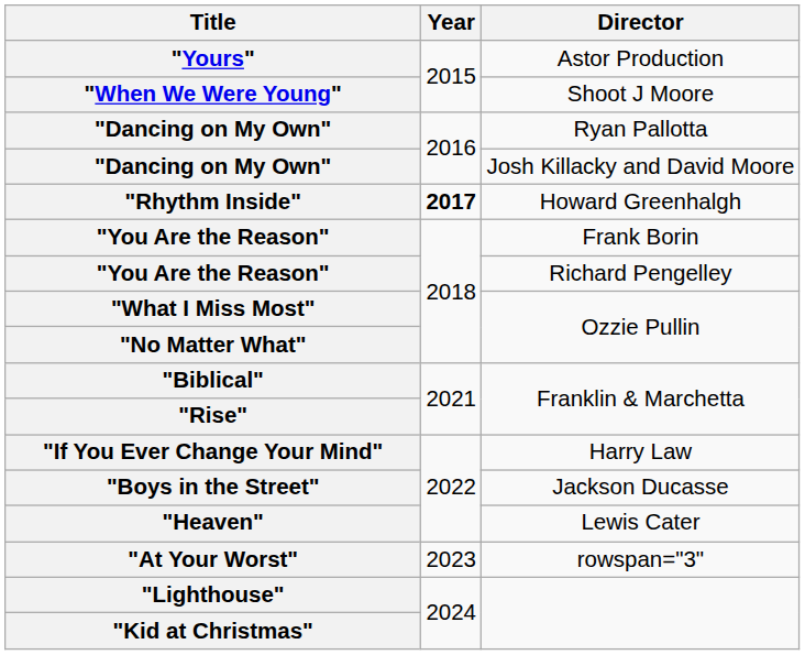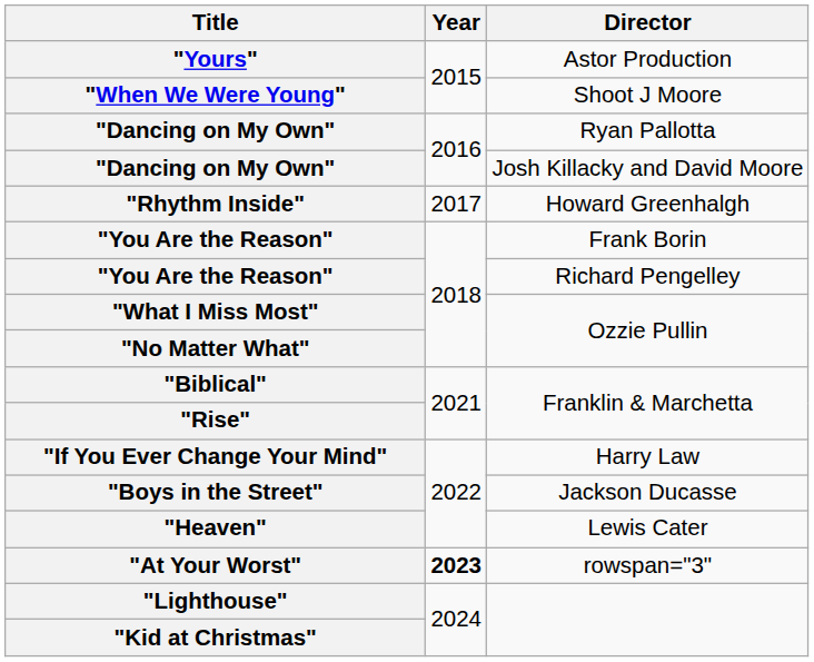Howard Greenhalgh | Year: bold -> normal
rowspan="3" | Year: normal -> bold
